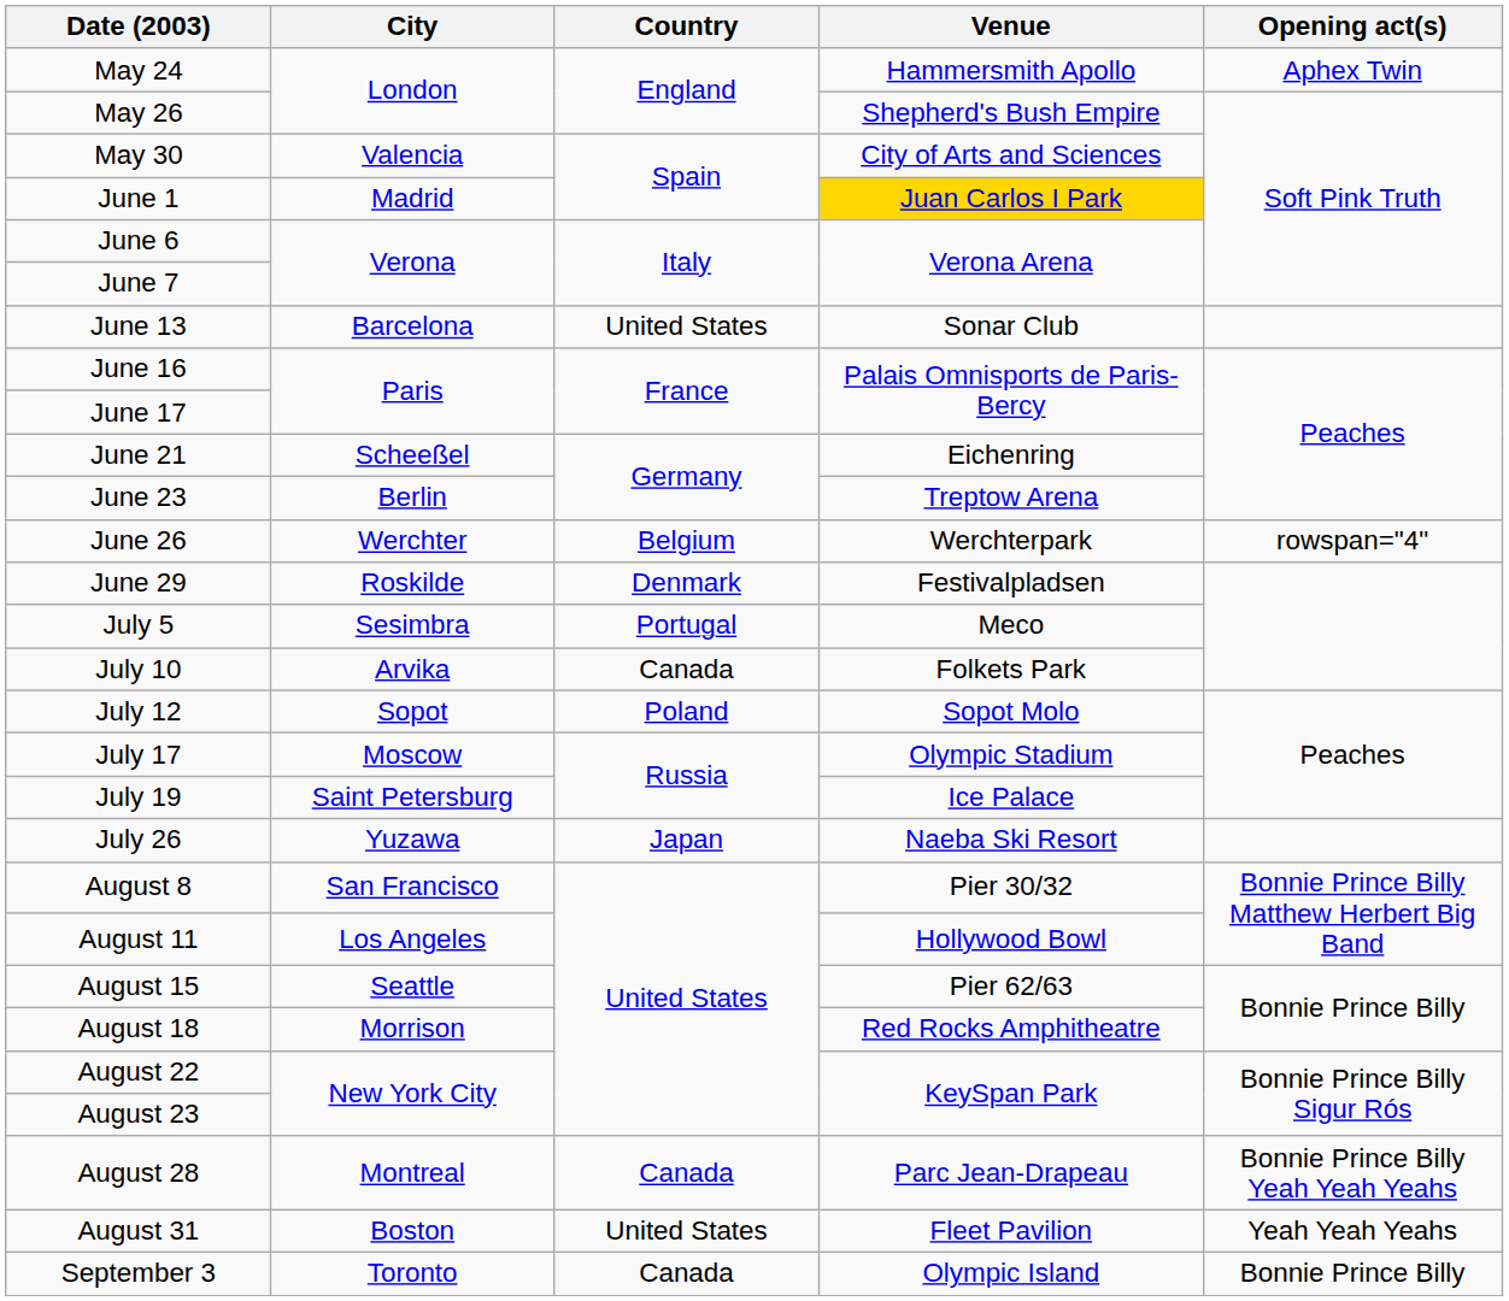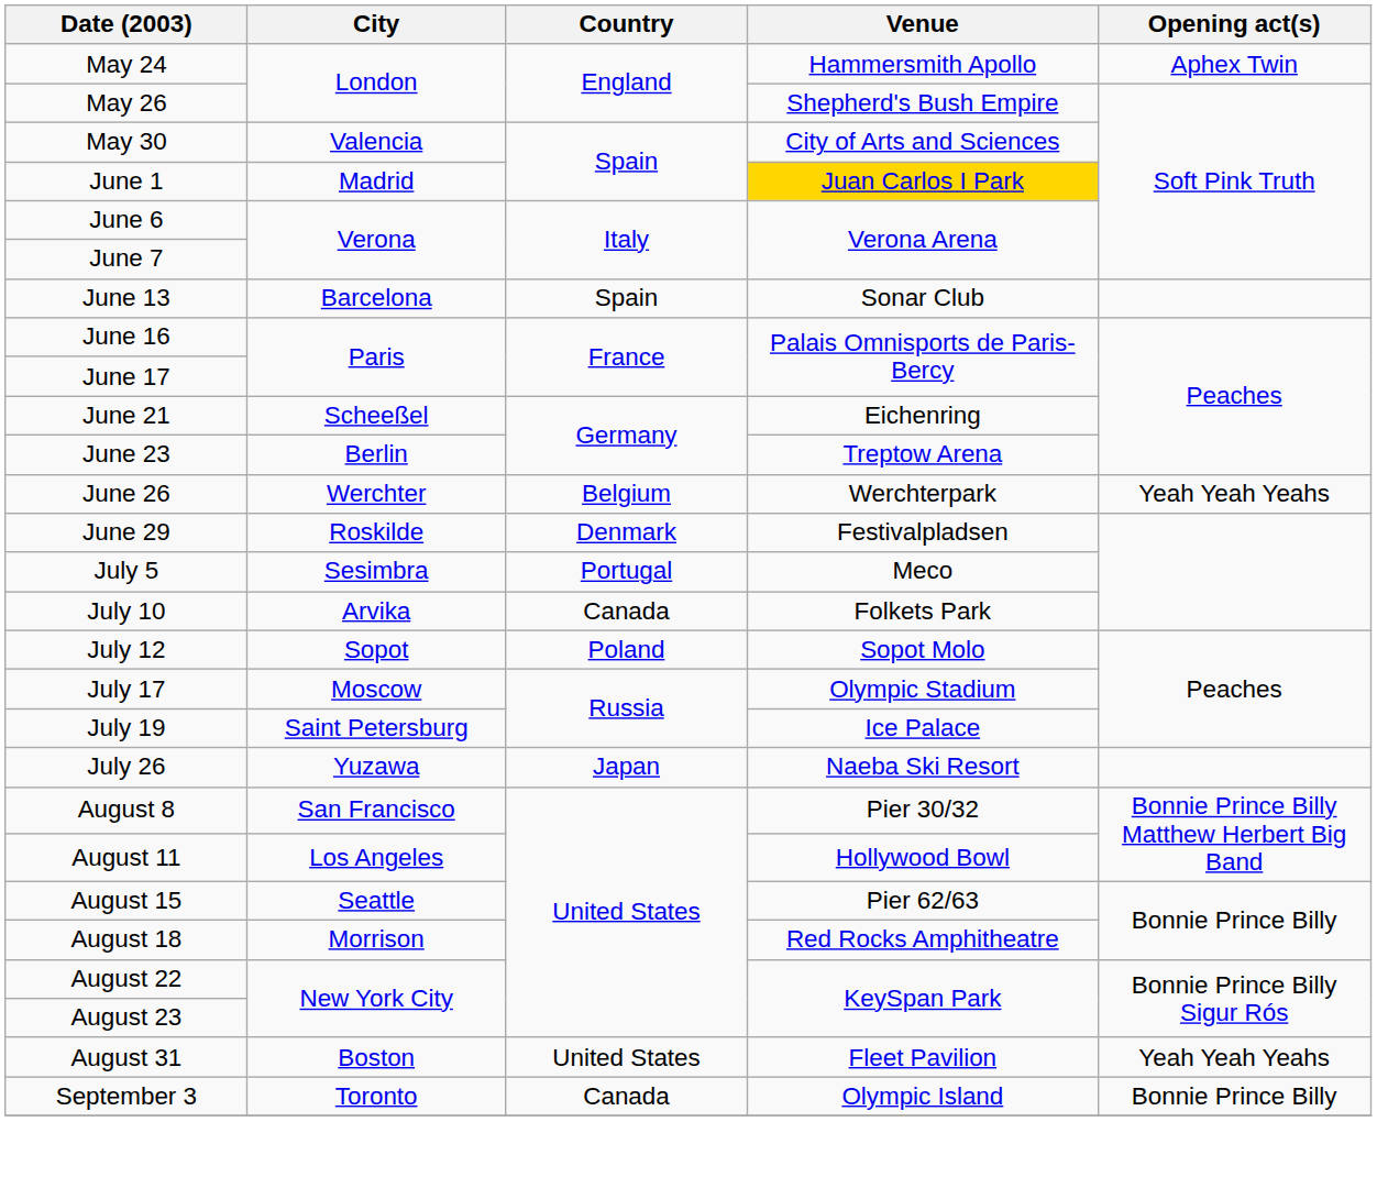June 13 | Country: United States -> Spain
June 26 | Opening act(s): rowspan="4" -> Yeah Yeah Yeahs
- row: August 28 | Montreal | Canada | Parc Jean-Drapeau | Bonnie Prince Billy Yeah Yeah Yeahs
